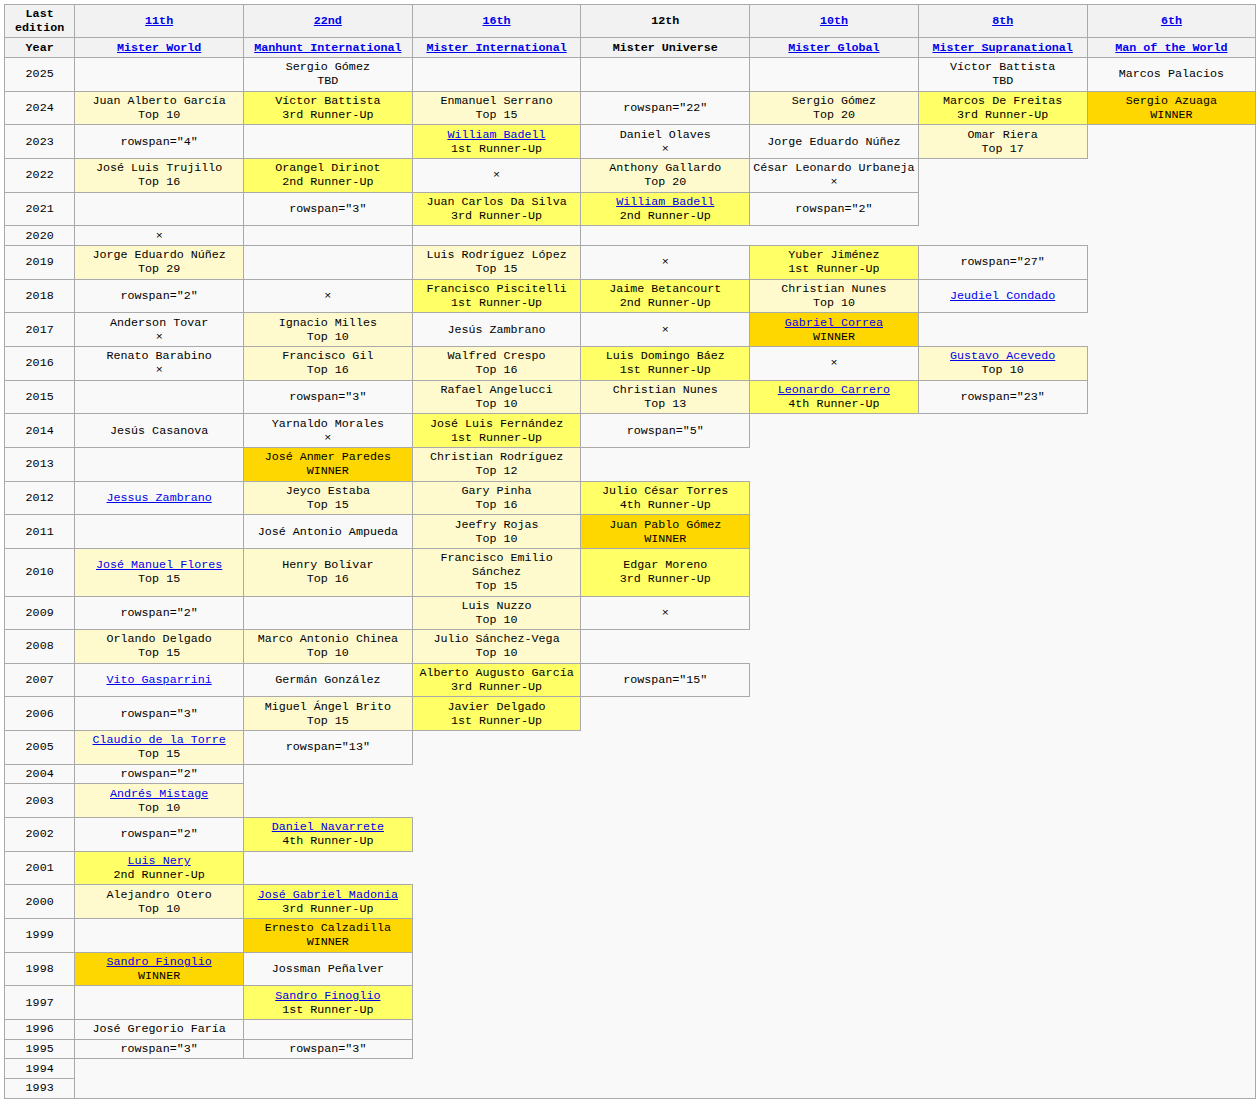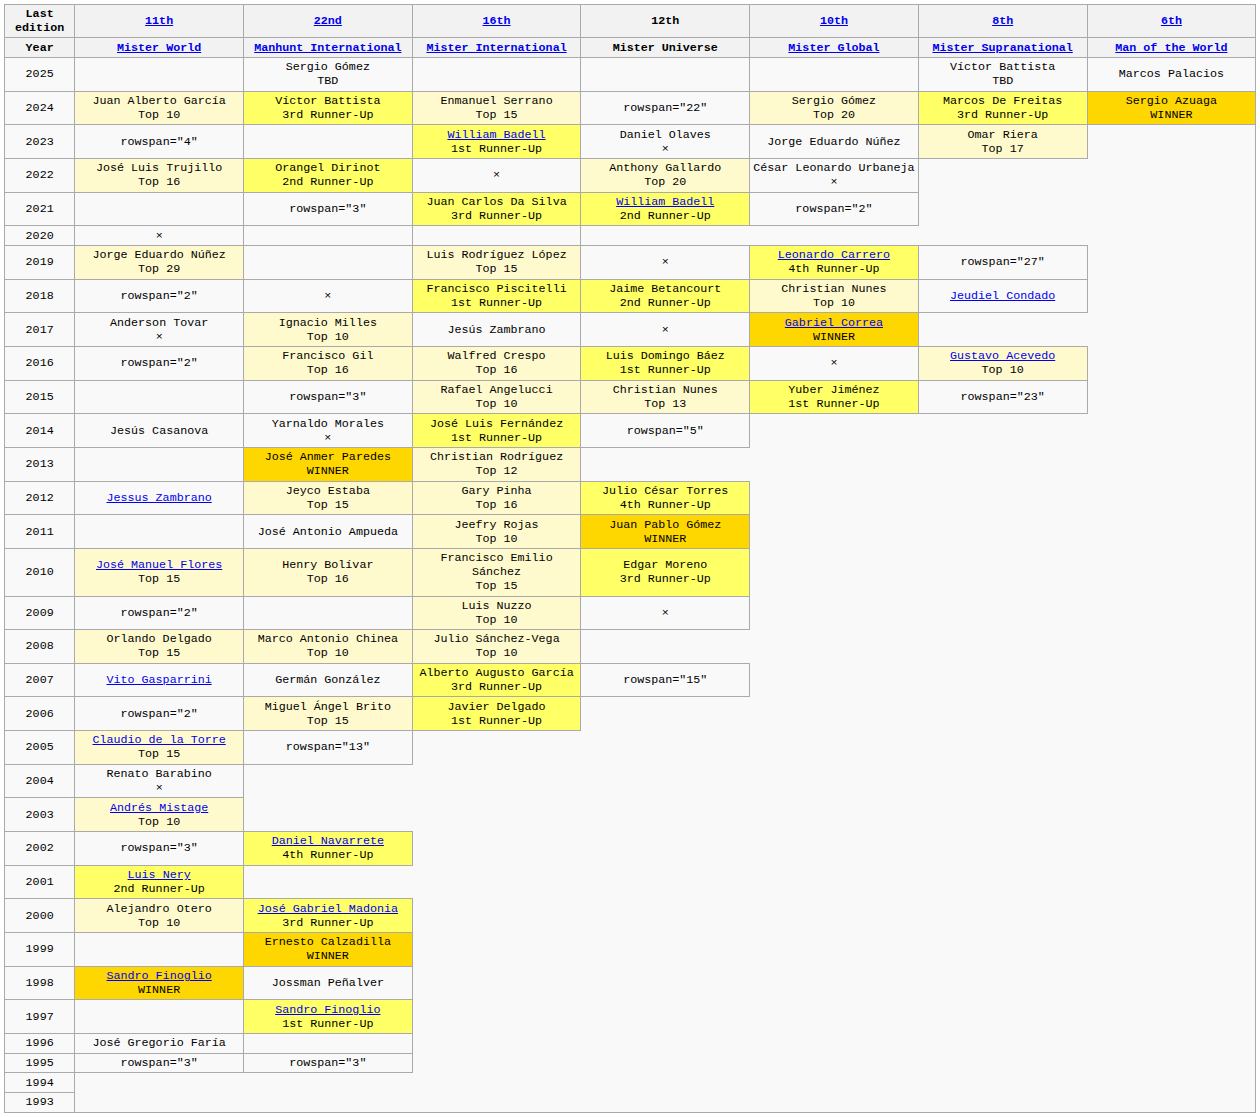2019 | 10th / Mister Global: Yuber Jiménez 1st Runner-Up -> Leonardo Carrero 4th Runner-Up
2016 | 11th / Mister World: Renato Barabino × -> rowspan="2"
2015 | 10th / Mister Global: Leonardo Carrero 4th Runner-Up -> Yuber Jiménez 1st Runner-Up
2006 | 11th / Mister World: rowspan="3" -> rowspan="2"
2004 | 11th / Mister World: rowspan="2" -> Renato Barabino ×
2002 | 11th / Mister World: rowspan="2" -> rowspan="3"
